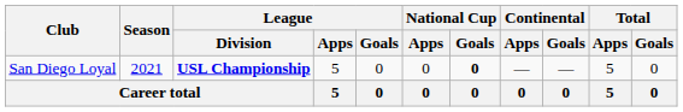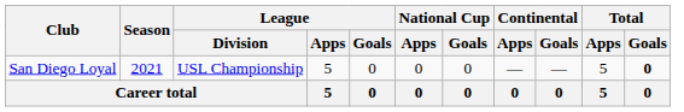San Diego Loyal | League / Division: bold -> normal
San Diego Loyal | National Cup / Goals: bold -> normal
San Diego Loyal | Total / Goals: normal -> bold
